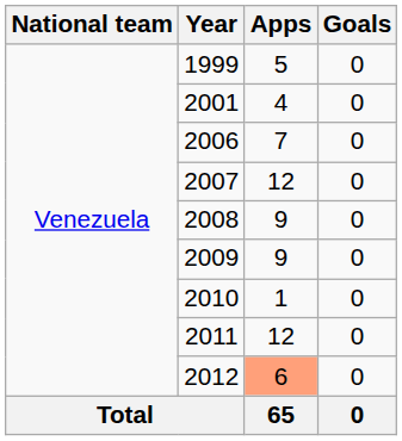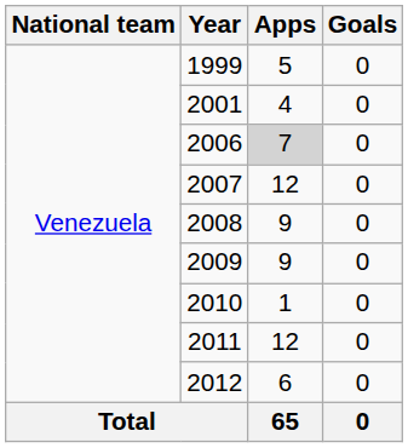2006 | Apps: no background -> lightgrey background
2012 | Apps: lightsalmon background -> no background
